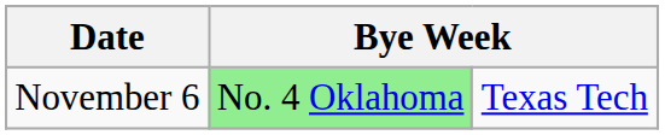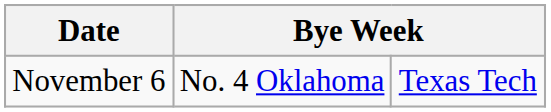November 6 | column 2: lightgreen background -> no background
